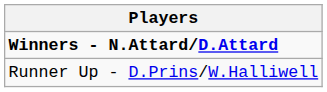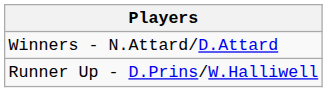row 2 | column 1: bold -> normal
